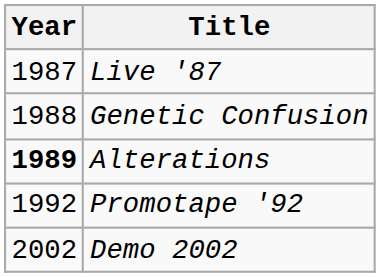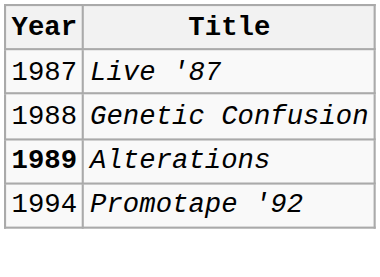Promotape '92 | Year: 1992 -> 1994
- row: 2002 | Demo 2002
